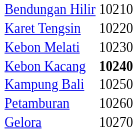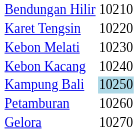Kebon Kacang | column 2: bold -> normal
Kampung Bali | column 2: no background -> lightblue background
